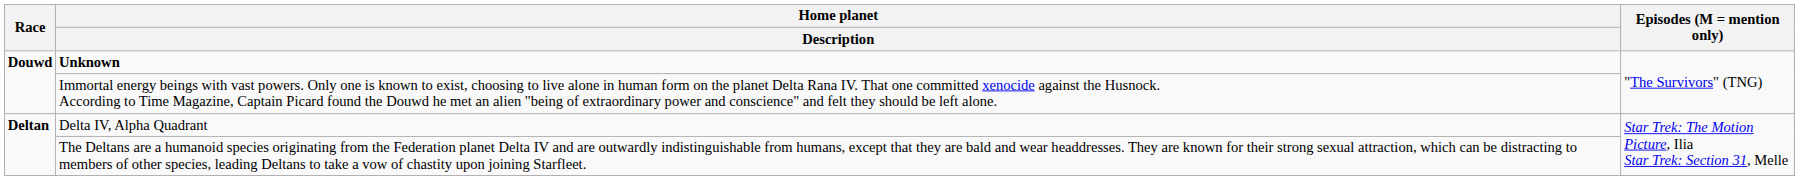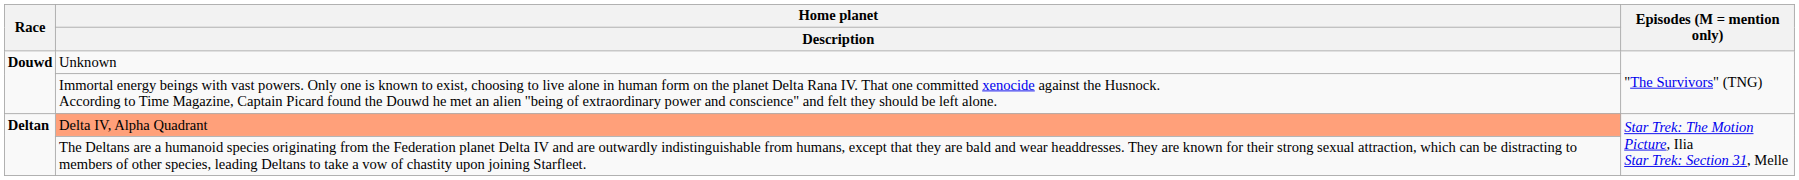Unknown | Home planet / Description: bold -> normal
Delta IV, Alpha Quadrant | Home planet / Description: no background -> lightsalmon background
